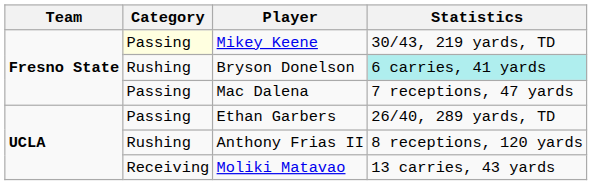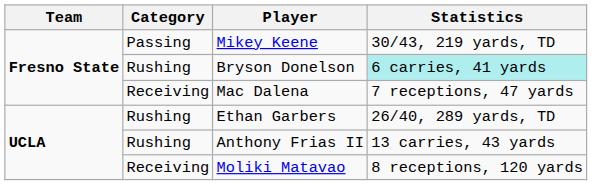Mikey Keene | Category: lightyellow background -> no background
Mac Dalena | Category: Passing -> Receiving
Ethan Garbers | Category: Passing -> Rushing
Anthony Frias II | Statistics: 8 receptions, 120 yards -> 13 carries, 43 yards
Moliki Matavao | Statistics: 13 carries, 43 yards -> 8 receptions, 120 yards
